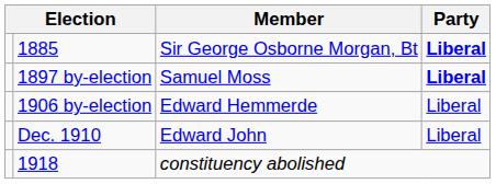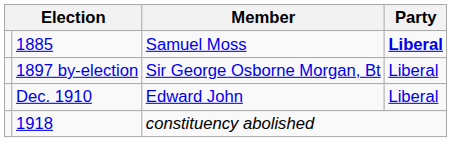1885 | Member: Sir George Osborne Morgan, Bt -> Samuel Moss
1897 by-election | Member: Samuel Moss -> Sir George Osborne Morgan, Bt
1897 by-election | Party: bold -> normal
- row: 1906 by-election | Edward Hemmerde | Liberal
